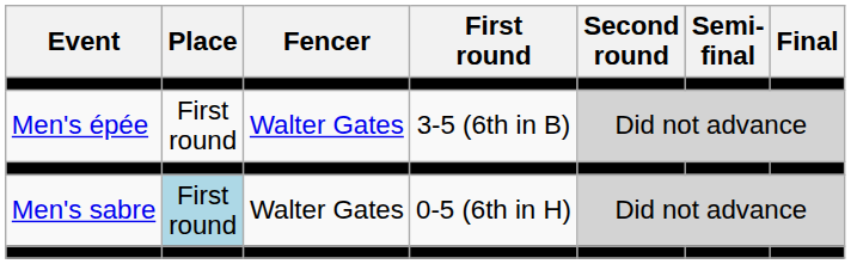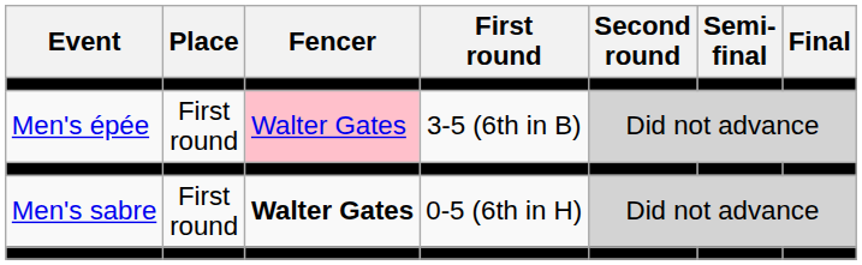Men's épée | Fencer: no background -> pink background
Men's sabre | Place: lightblue background -> no background
Men's sabre | Fencer: normal -> bold
